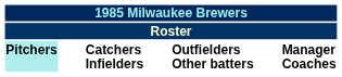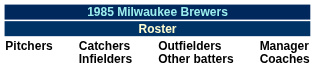Pitchers | column 1: paleturquoise background -> no background
